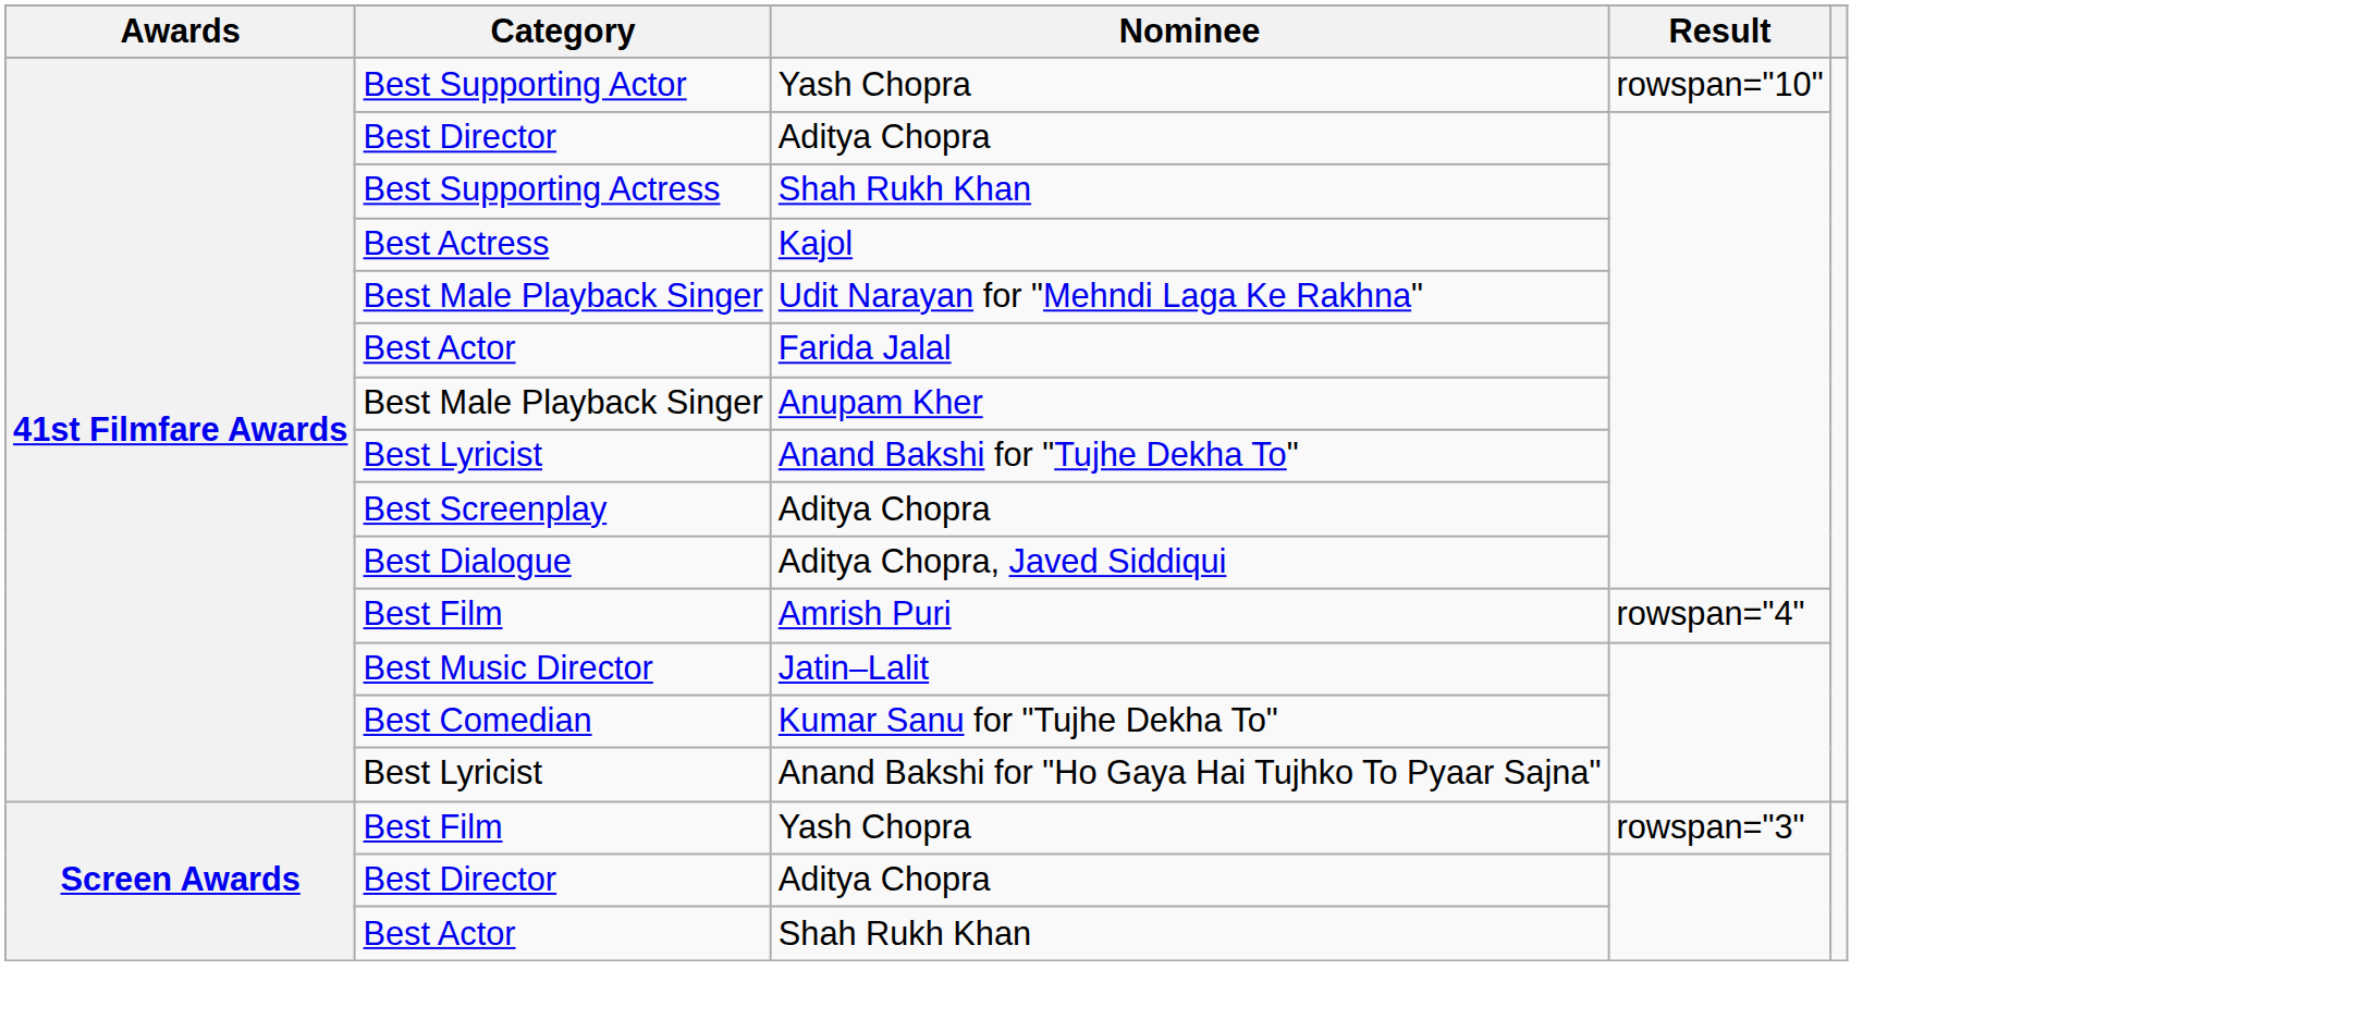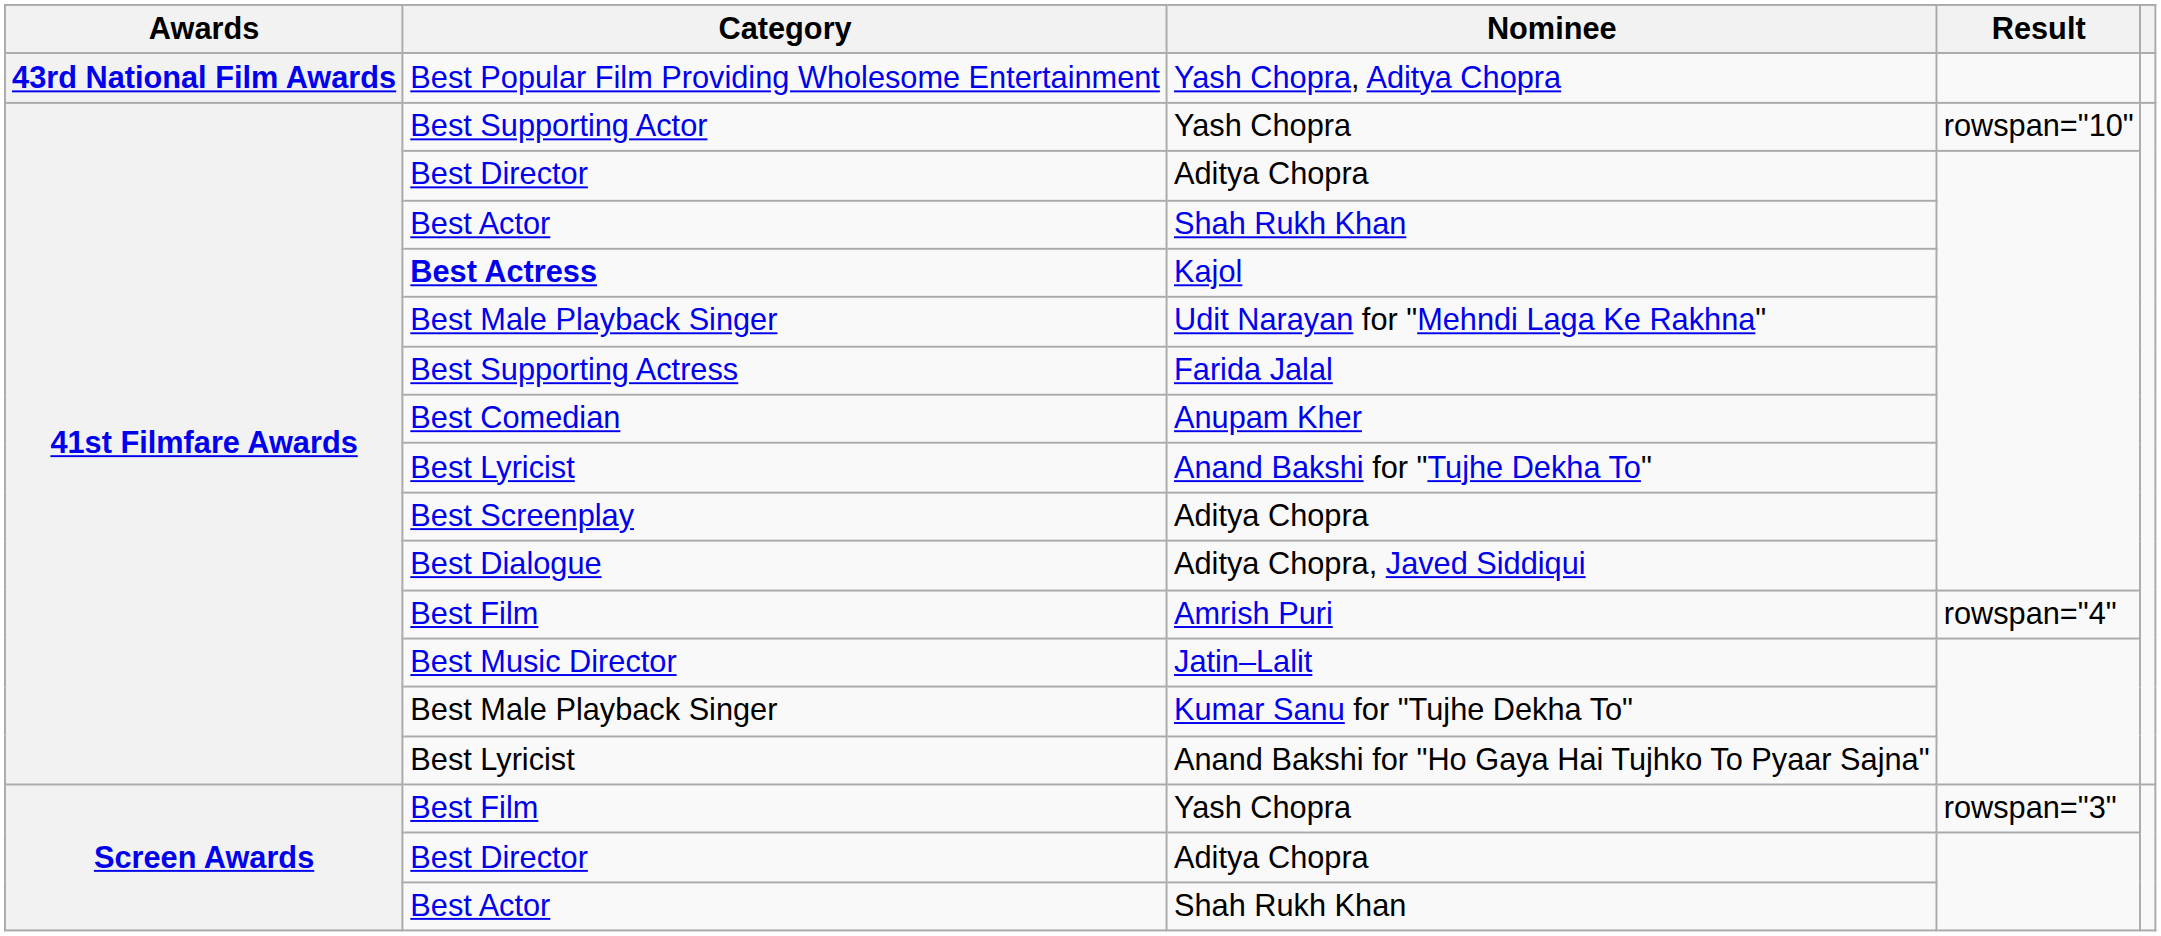+ row: 43rd National Film Awards | Best Popular Film Providing Wholesome Entertainment | Yash Chopra, Aditya Chopra
41st Filmfare Awards / Shah Rukh Khan | Category: Best Supporting Actress -> Best Actor
Kajol | Category: normal -> bold
Farida Jalal | Category: Best Actor -> Best Supporting Actress
Anupam Kher | Category: Best Male Playback Singer -> Best Comedian
Kumar Sanu for "Tujhe Dekha To" | Category: Best Comedian -> Best Male Playback Singer
